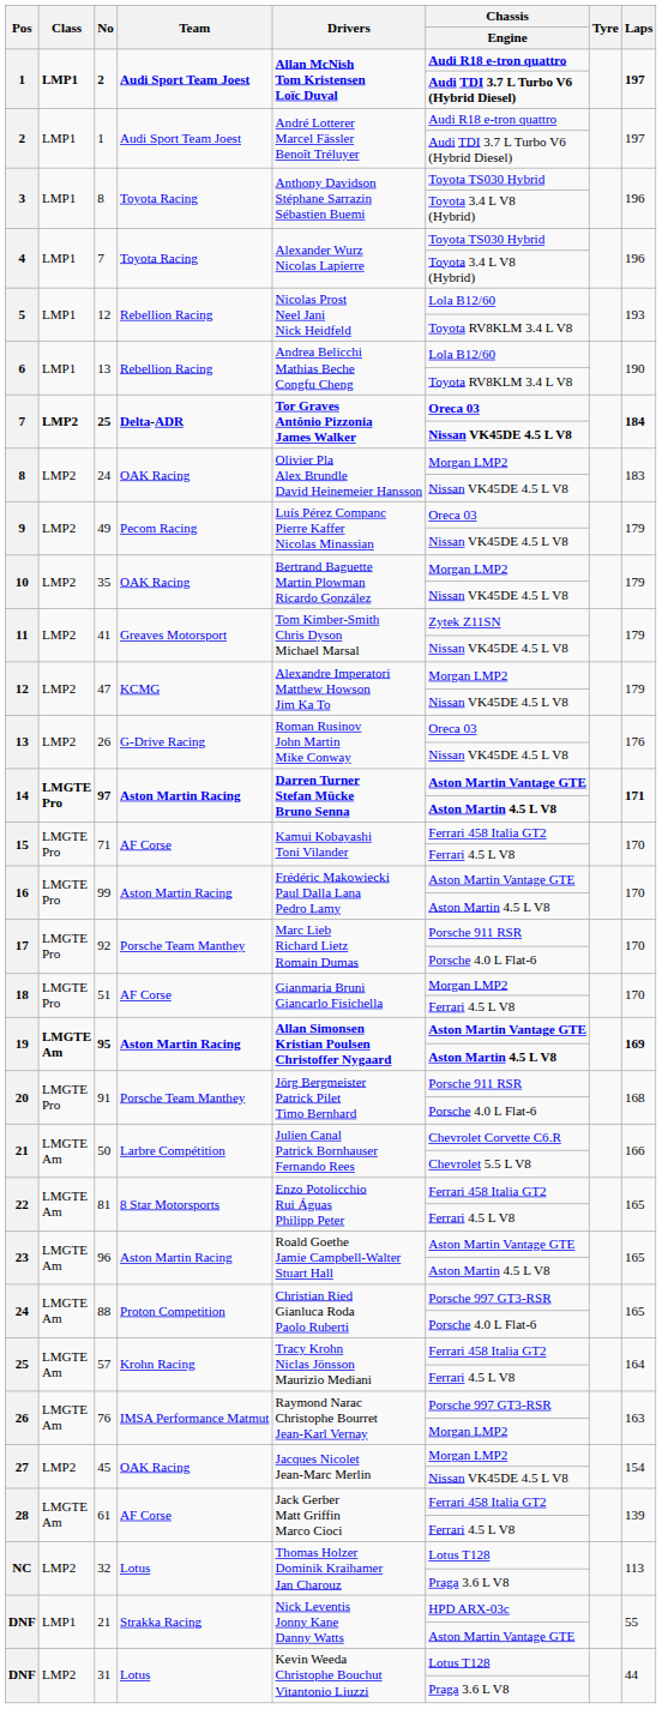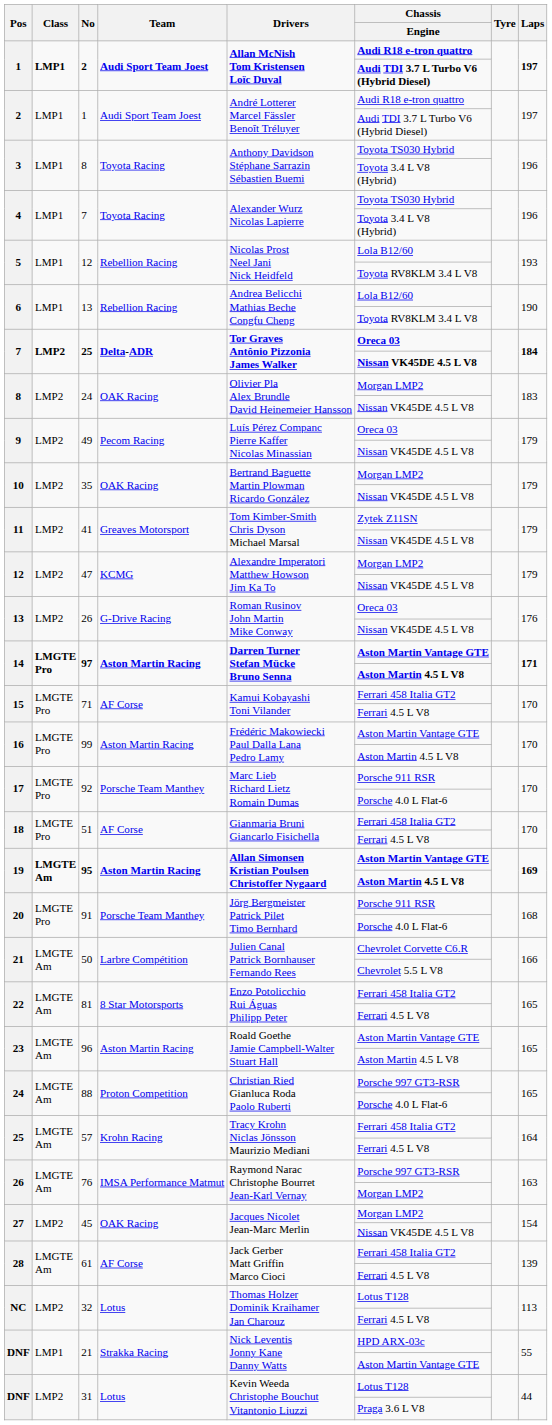row 37 | Chassis / Engine: Morgan LMP2 -> Ferrari 458 Italia GT2
row 60 | Chassis / Engine: Praga 3.6 L V8 -> Ferrari 4.5 L V8
